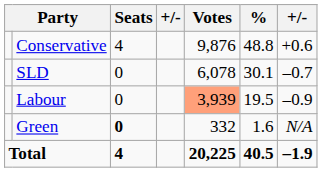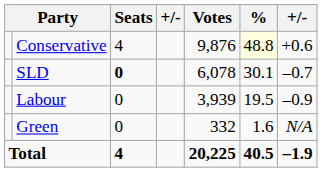Conservative | %: no background -> lightyellow background
SLD | Seats: normal -> bold
Labour | Votes: lightsalmon background -> no background
Green | Seats: bold -> normal
